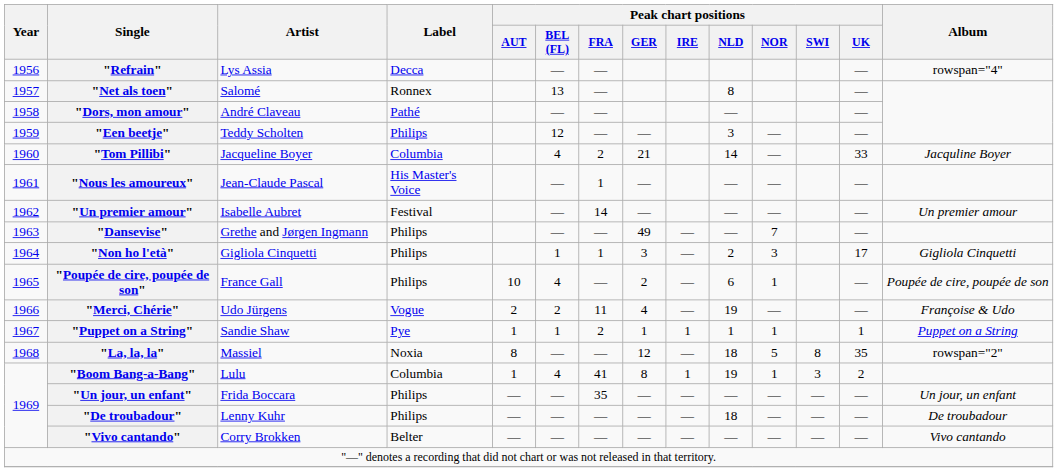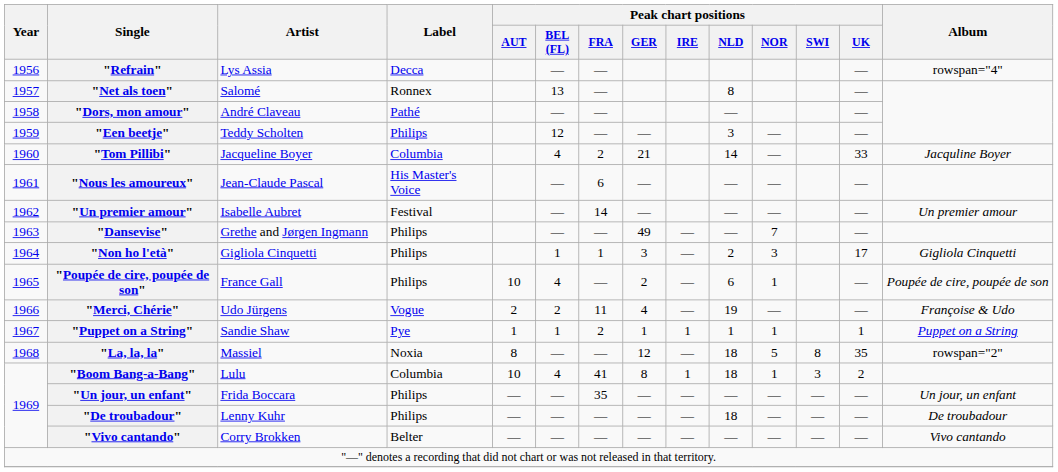"Nous les amoureux" | Peak chart positions / FRA: 1 -> 6
"Boom Bang-a-Bang" | Peak chart positions / AUT: 1 -> 10
"Boom Bang-a-Bang" | Peak chart positions / NLD: 19 -> 18
